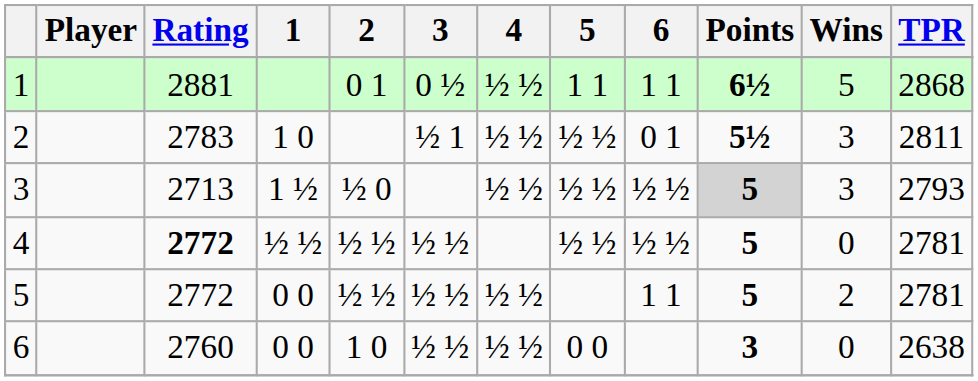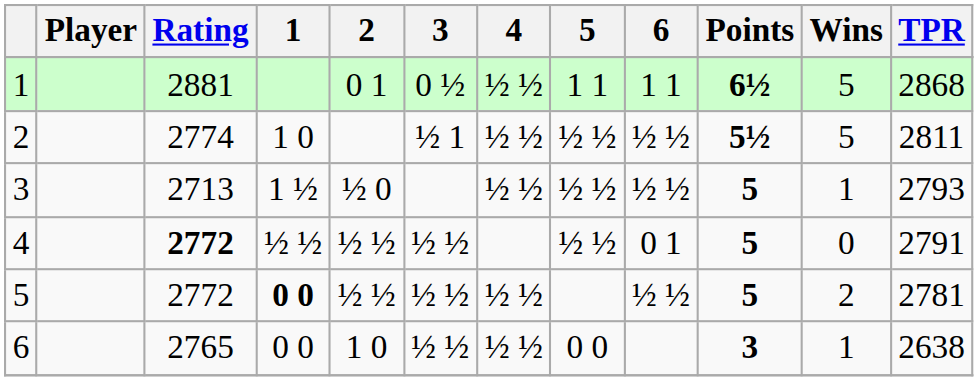row 3 | Rating: 2783 -> 2774
row 3 | 6: 0 1 -> ½ ½
row 3 | Wins: 3 -> 5
row 4 | Points: lightgrey background -> no background
row 4 | Wins: 3 -> 1
row 5 | 6: ½ ½ -> 0 1
row 5 | TPR: 2781 -> 2791
row 6 | 1: normal -> bold
row 6 | 6: 1 1 -> ½ ½
row 7 | Rating: 2760 -> 2765
row 7 | Wins: 0 -> 1
